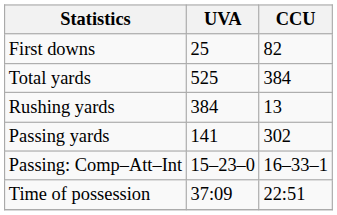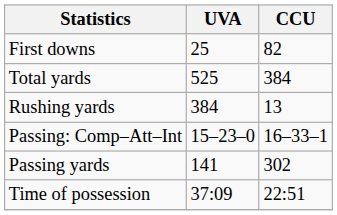rows swapped: Passing yards <-> Passing: Comp–Att–Int
